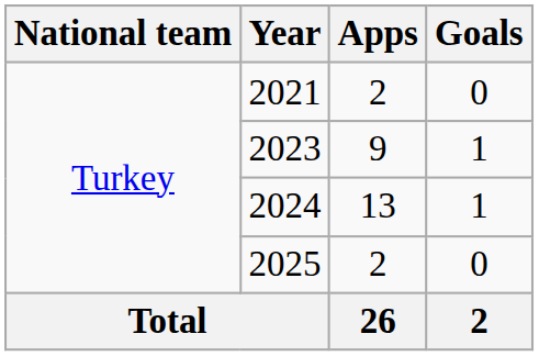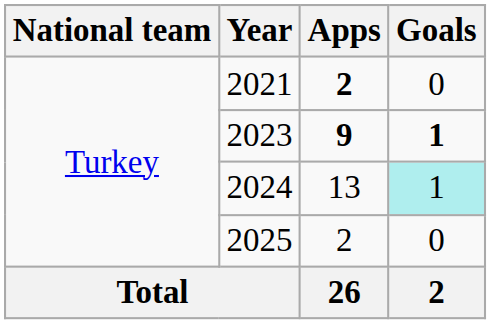2021 | Apps: normal -> bold
2023 | Apps: normal -> bold
2023 | Goals: normal -> bold
2024 | Goals: no background -> paleturquoise background
